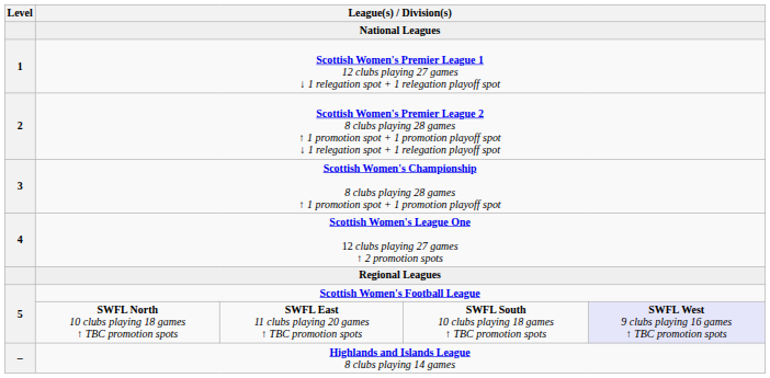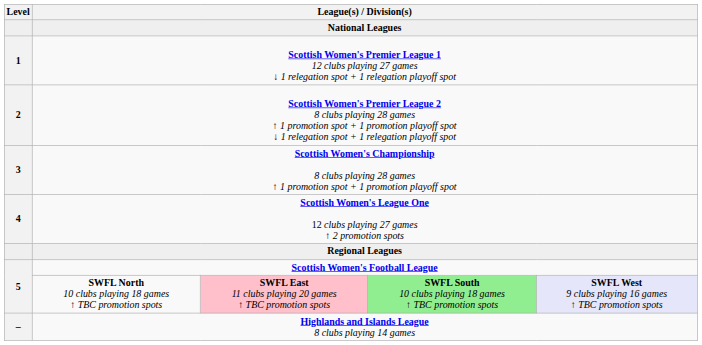SWFL North 10 clubs playing 18 games ↑ TBC promotion spots | column 3: no background -> pink background
SWFL North 10 clubs playing 18 games ↑ TBC promotion spots | column 4: no background -> lightgreen background
